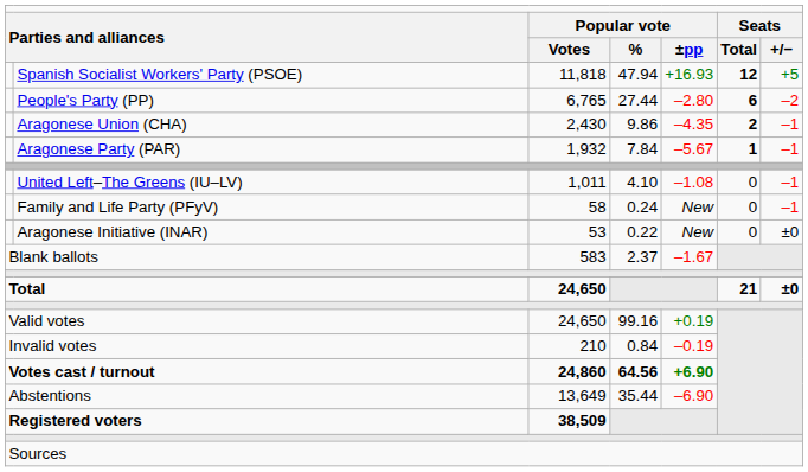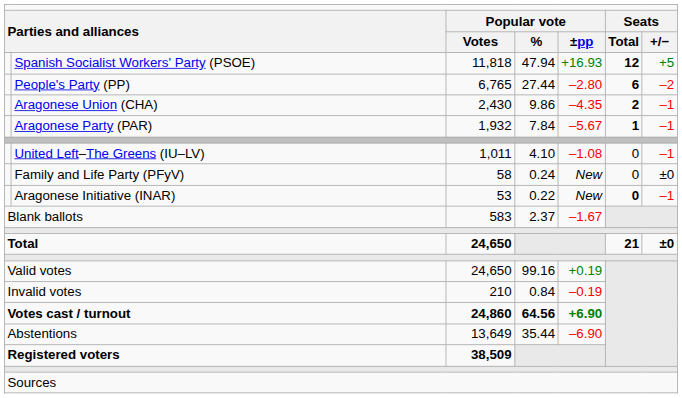Family and Life Party (PFyV) | column 7: –1 -> ±0
Aragonese Initiative (INAR) | column 6: normal -> bold
Aragonese Initiative (INAR) | column 7: ±0 -> –1
